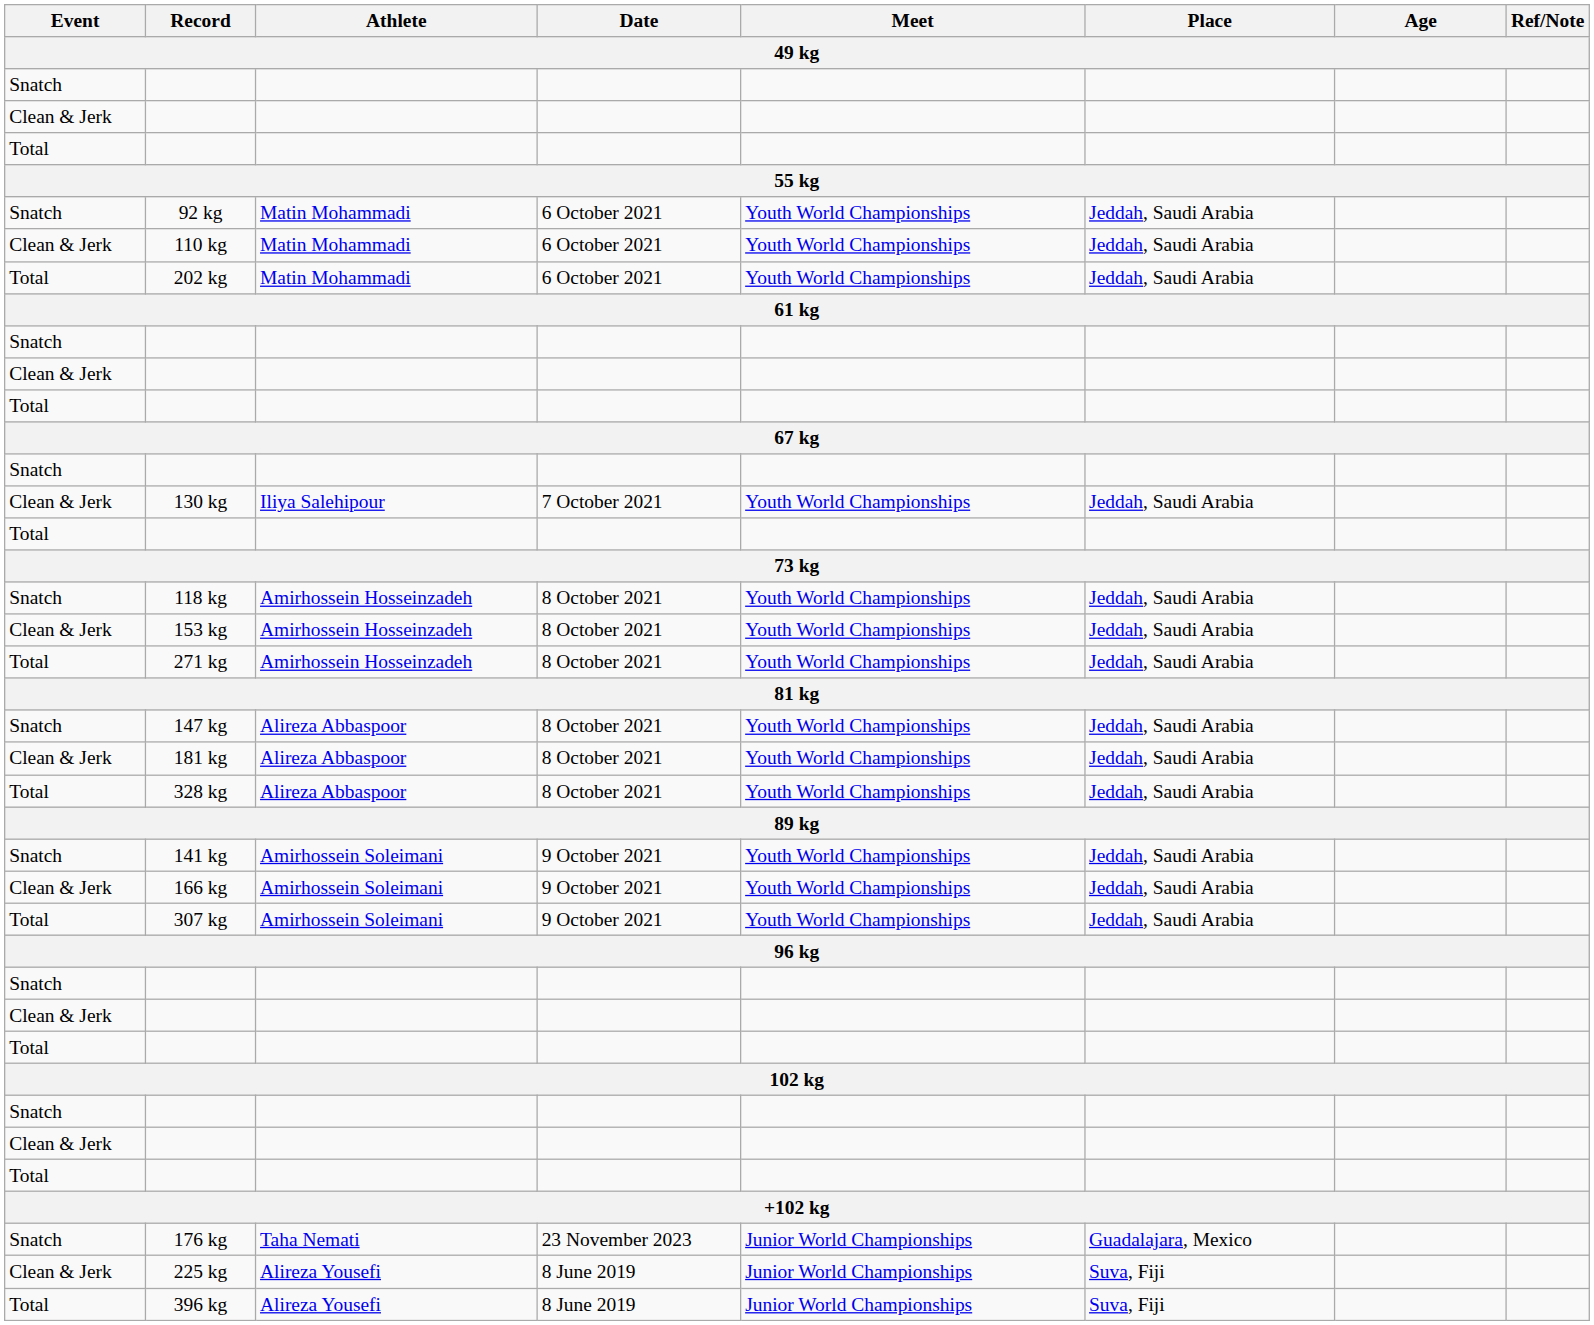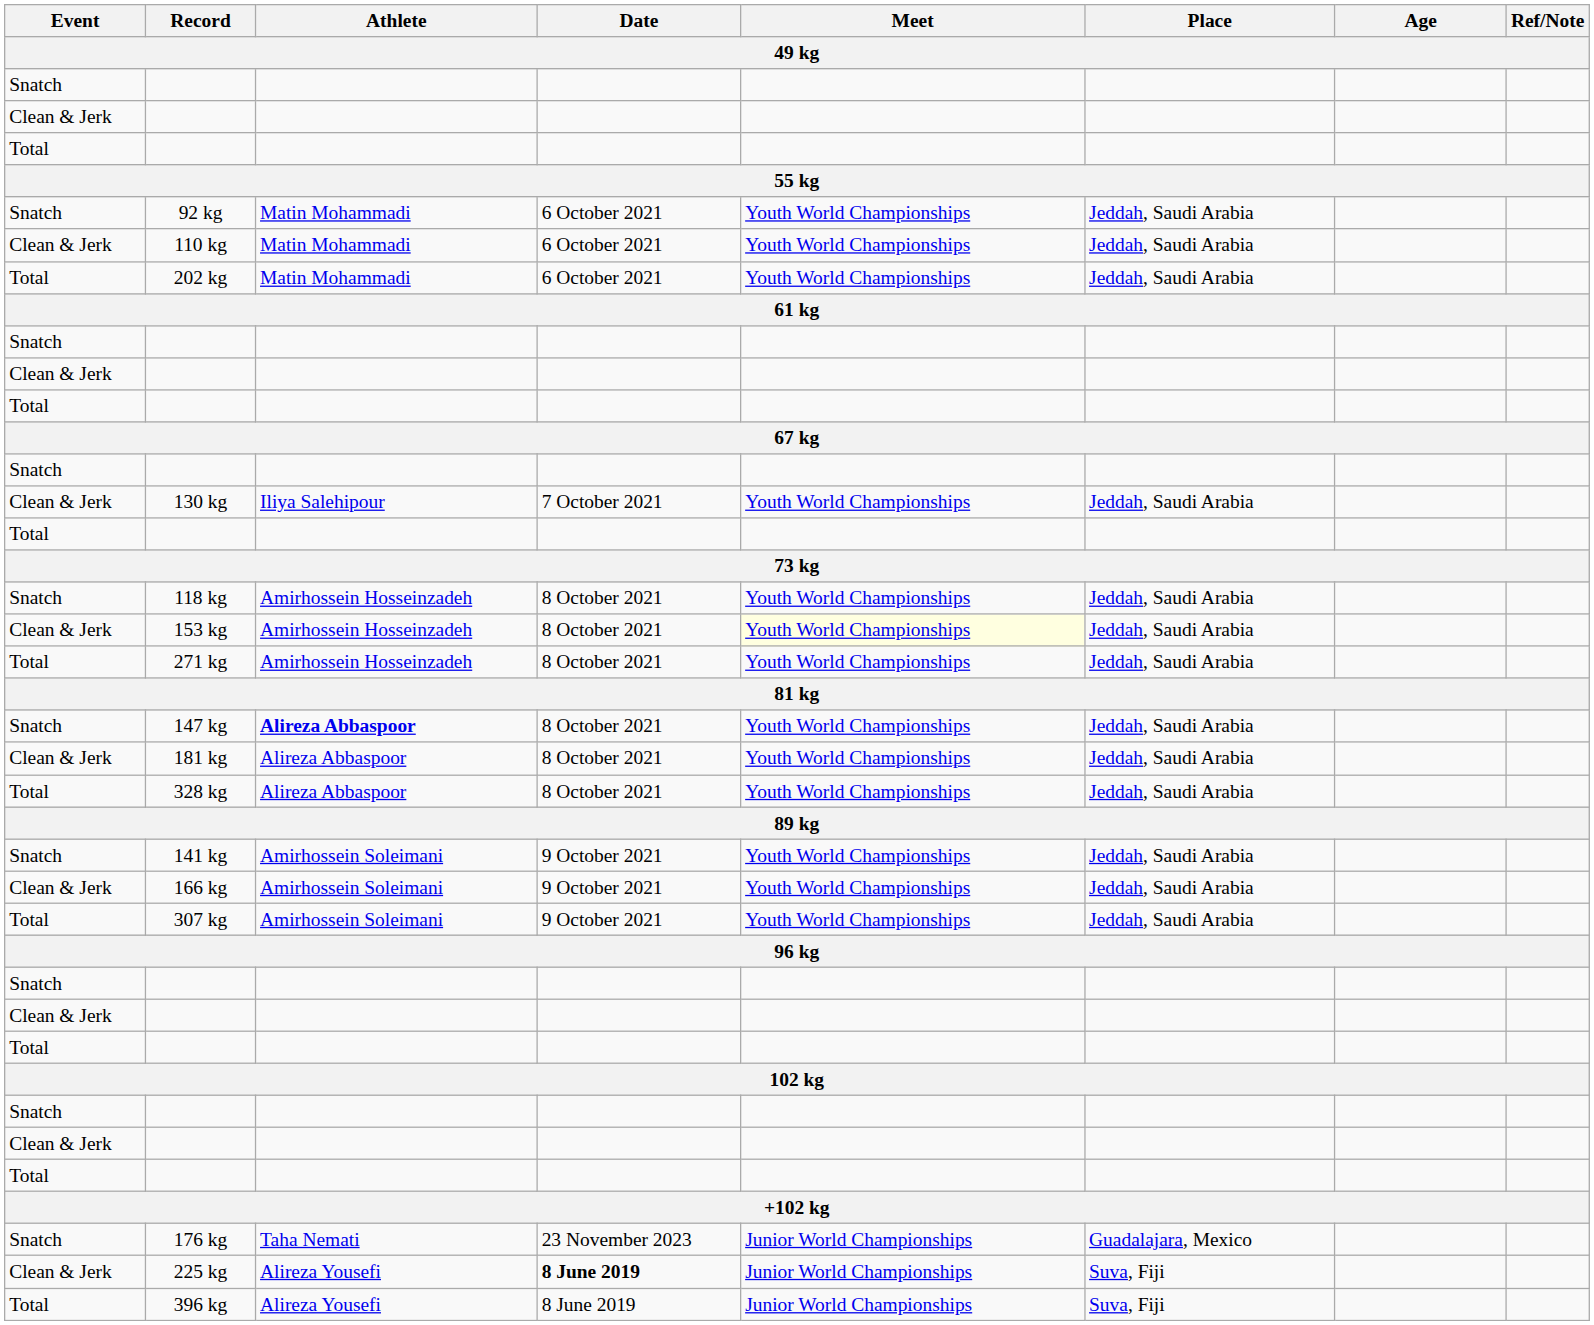153 kg | Meet: no background -> lightyellow background
147 kg | Athlete: normal -> bold
225 kg | Date: normal -> bold
